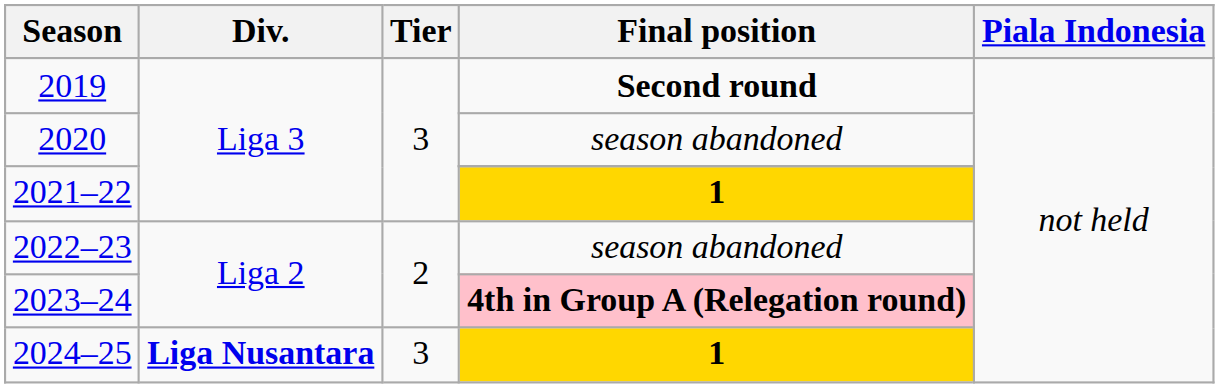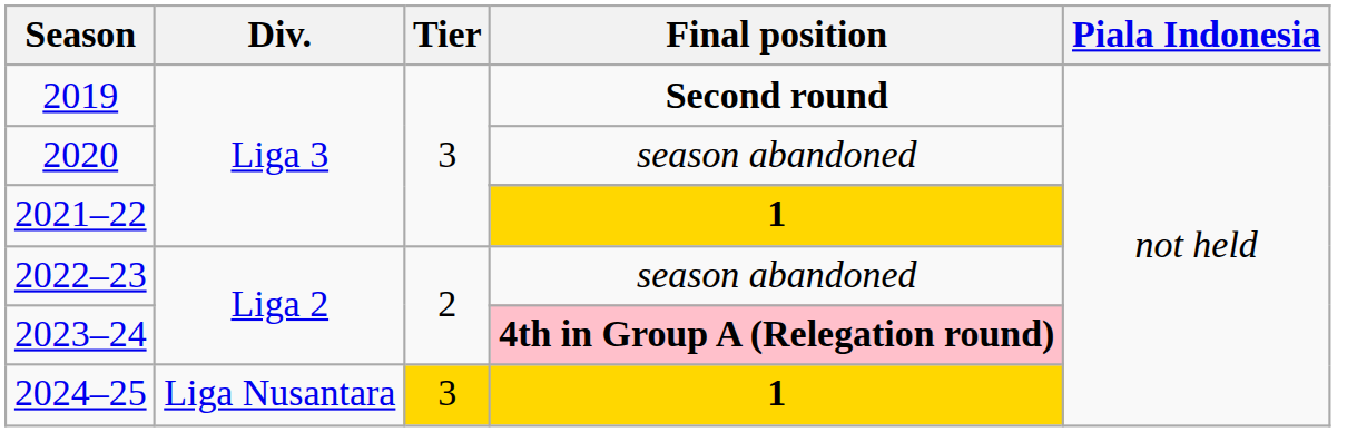2024–25 | Div.: bold -> normal
2024–25 | Tier: no background -> gold background
